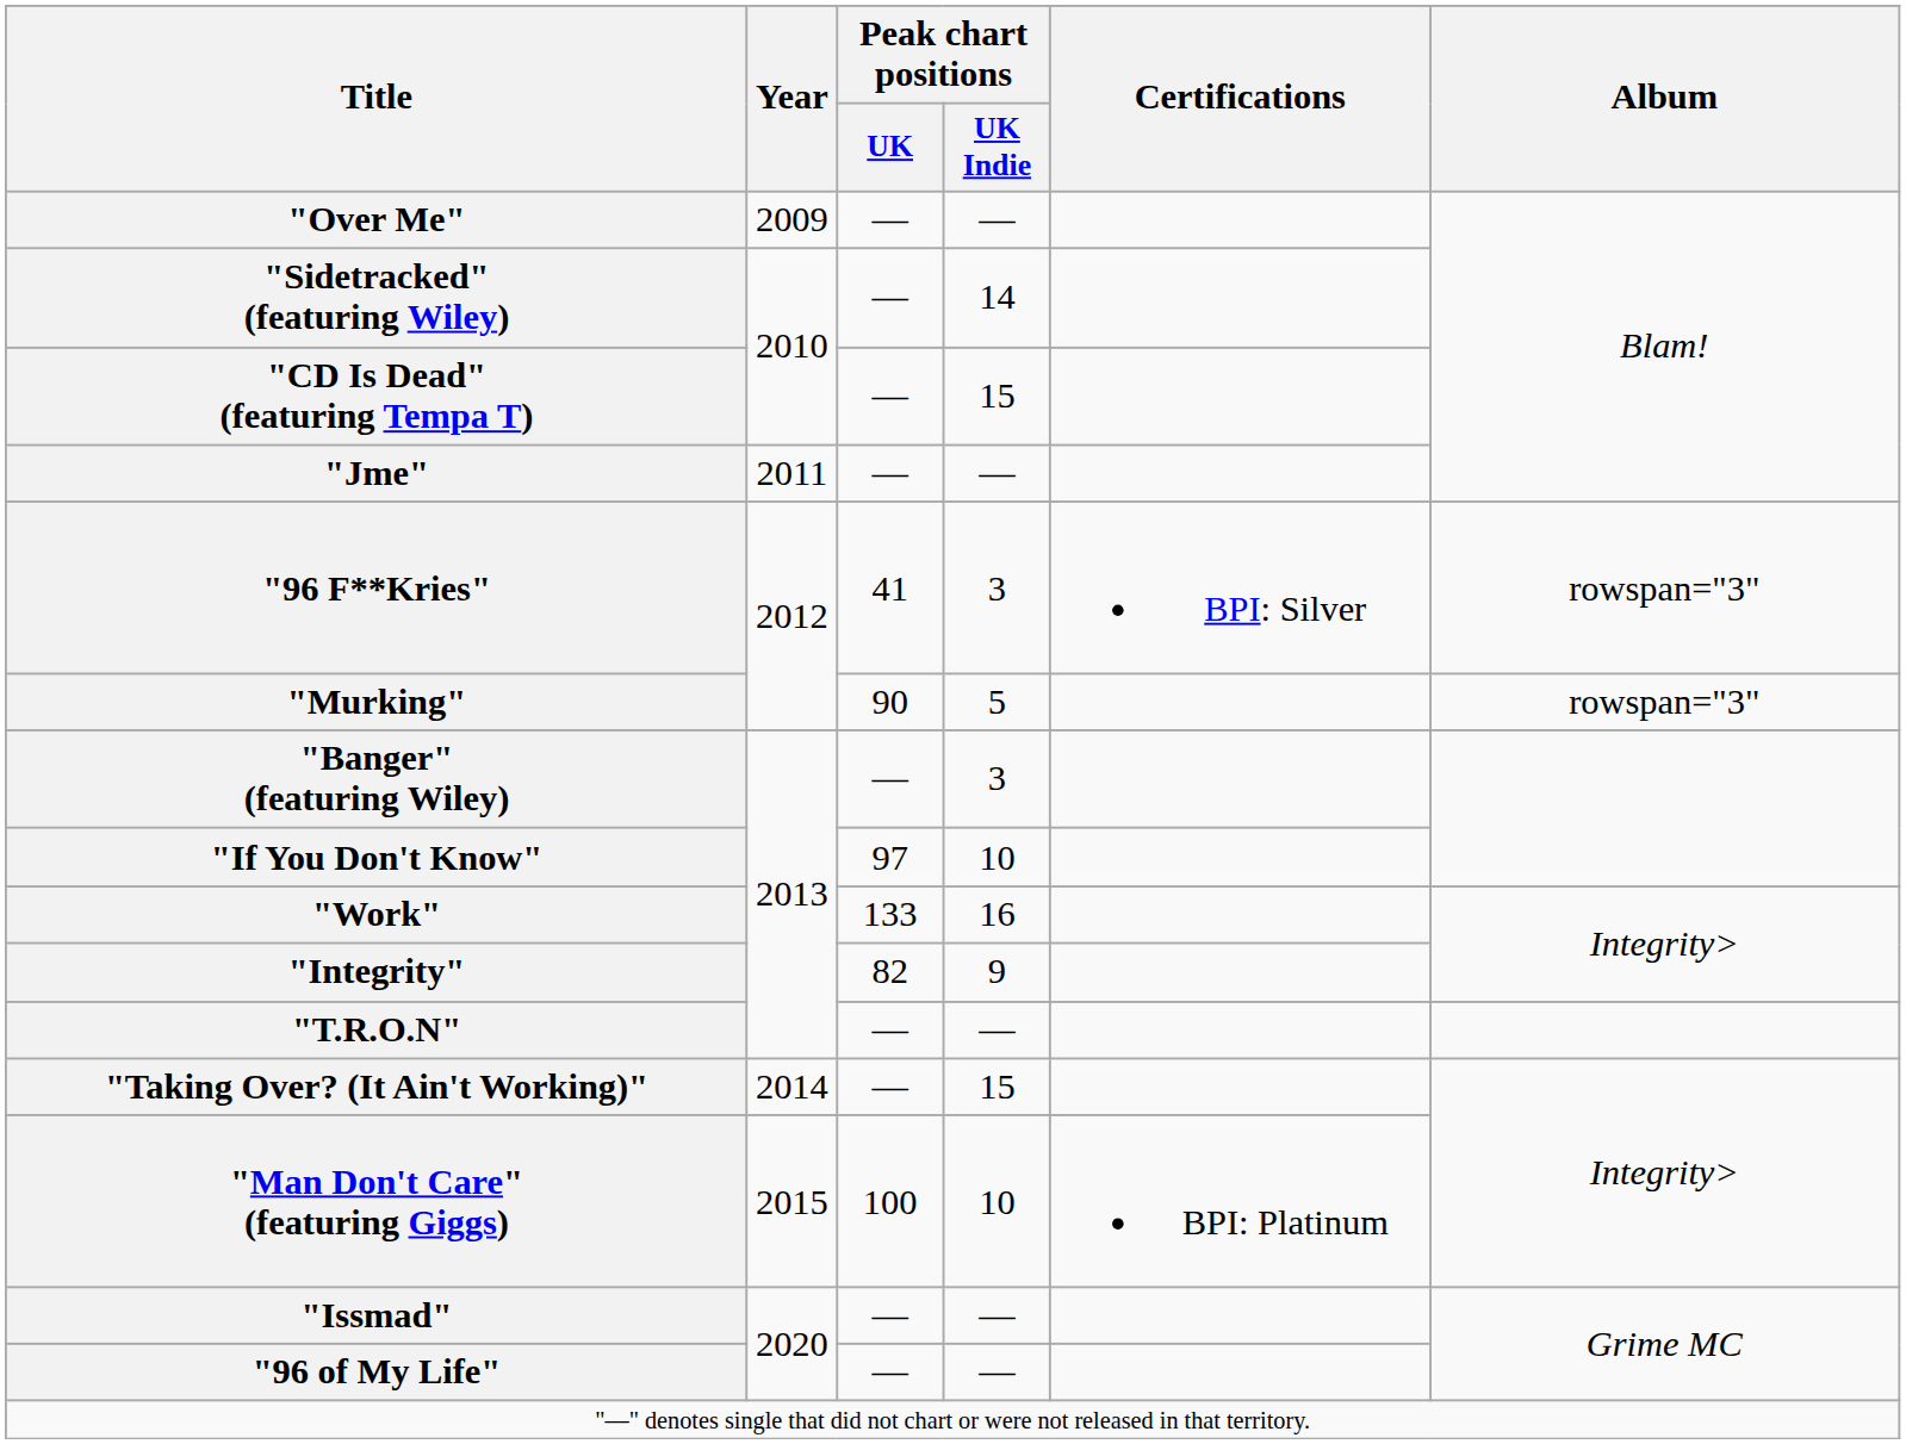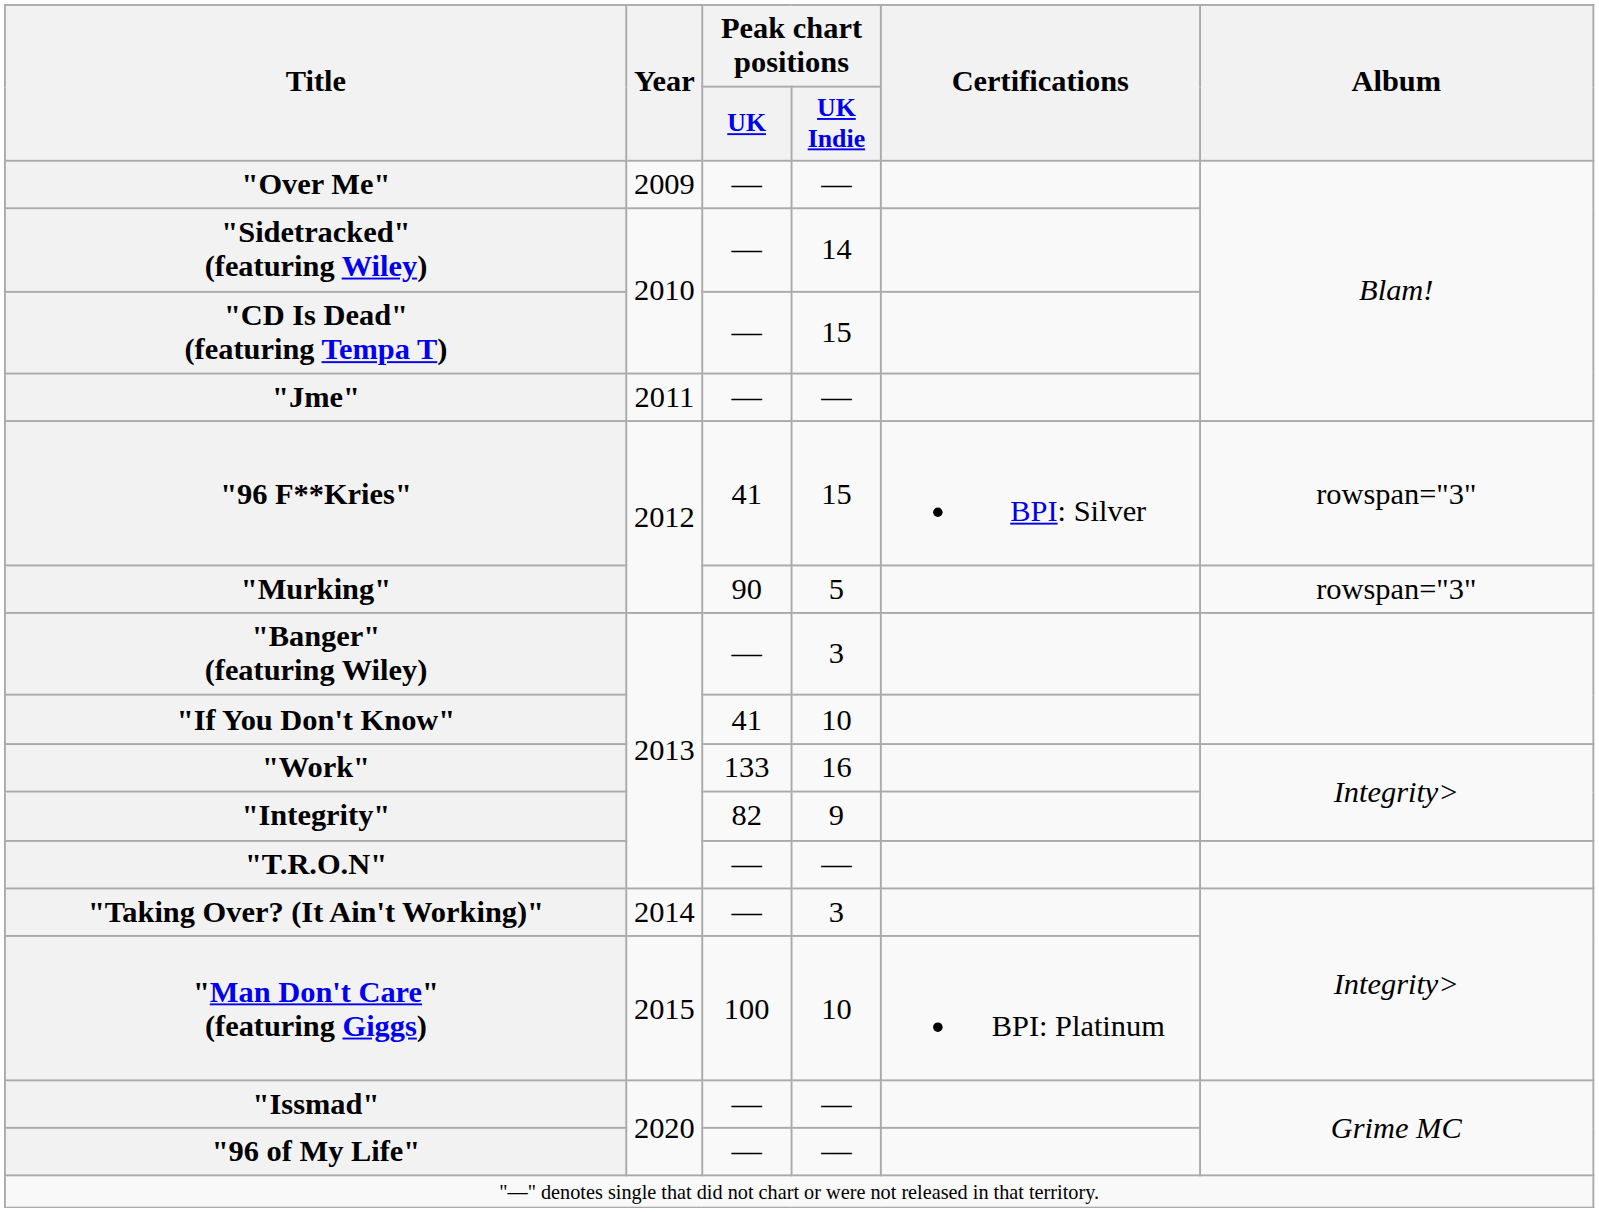"96 F**Kries" | Peak chart positions / UK Indie: 3 -> 15
"If You Don't Know" | Peak chart positions / UK: 97 -> 41
"Taking Over? (It Ain't Working)" | Peak chart positions / UK Indie: 15 -> 3
